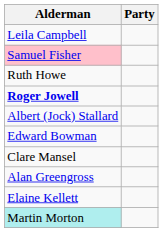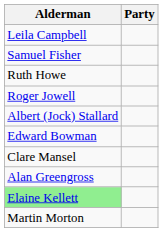Samuel Fisher | Alderman: pink background -> no background
Roger Jowell | Alderman: bold -> normal
Elaine Kellett | Alderman: no background -> lightgreen background
Martin Morton | Alderman: paleturquoise background -> no background
